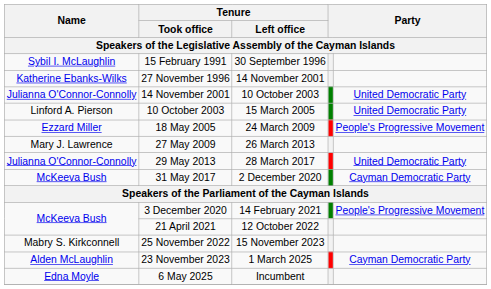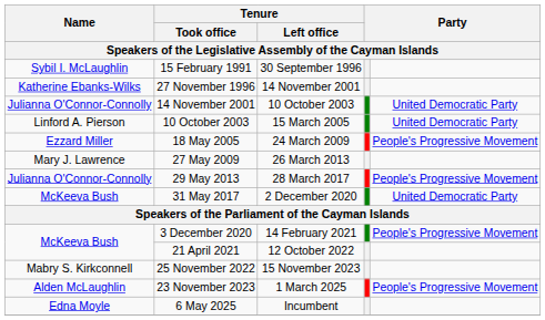29 May 2013 | column 5: United Democratic Party -> People's Progressive Movement
31 May 2017 | column 5: Cayman Democratic Party -> United Democratic Party
23 November 2023 | column 5: Cayman Democratic Party -> People's Progressive Movement
